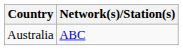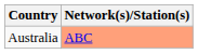Australia | Network(s)/Station(s): no background -> lightsalmon background
